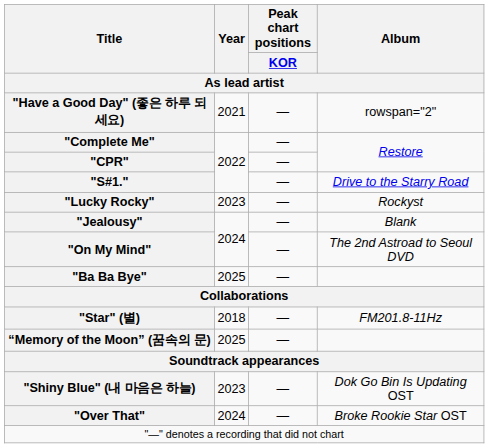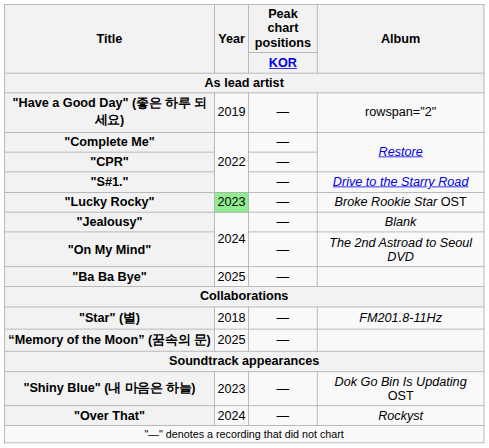"Have a Good Day" (좋은 하루 되세요) | Year: 2021 -> 2019
"Lucky Rocky" | Year: no background -> lightgreen background
"Lucky Rocky" | Album: Rockyst -> Broke Rookie Star OST
"Over That" | Album: Broke Rookie Star OST -> Rockyst
